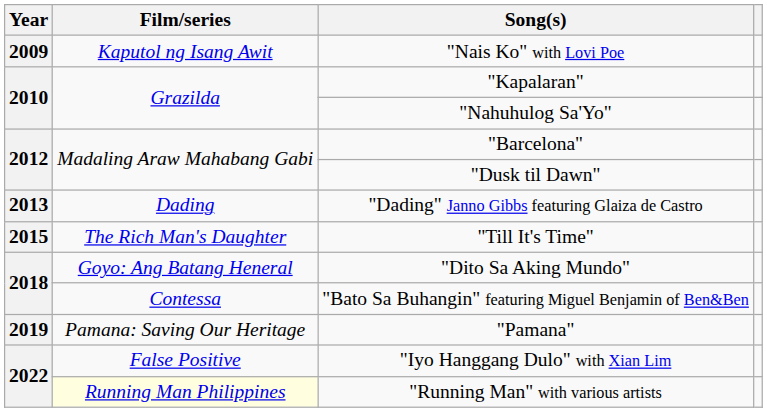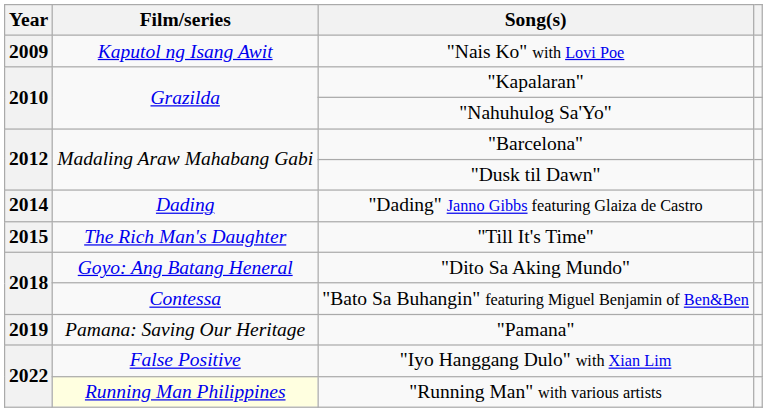"Dading" Janno Gibbs featuring Glaiza de Castro | Year: 2013 -> 2014
